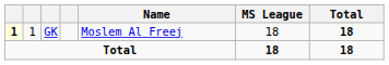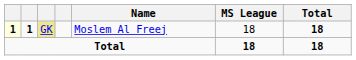row 2 | column 2: normal -> bold
row 2 | column 3: no background -> khaki background
